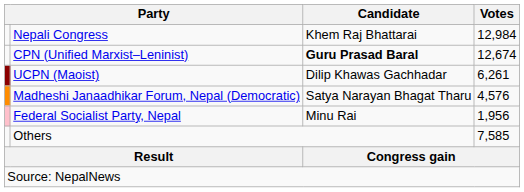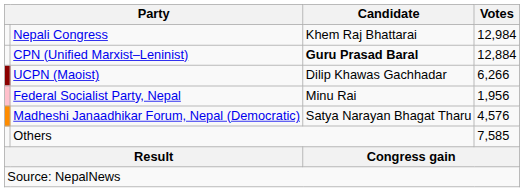CPN (Unified Marxist–Leninist) | Votes: 12,674 -> 12,884
UCPN (Maoist) | Votes: 6,261 -> 6,266
rows swapped: Madheshi Janaadhikar Forum, Nepal (Democratic) <-> Federal Socialist Party, Nepal
